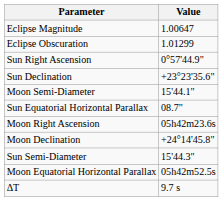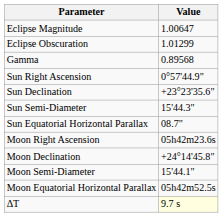+ row: Gamma | 0.89568
rows swapped: Sun Semi-Diameter <-> Moon Semi-Diameter
ΔT | Value: no background -> lightyellow background
